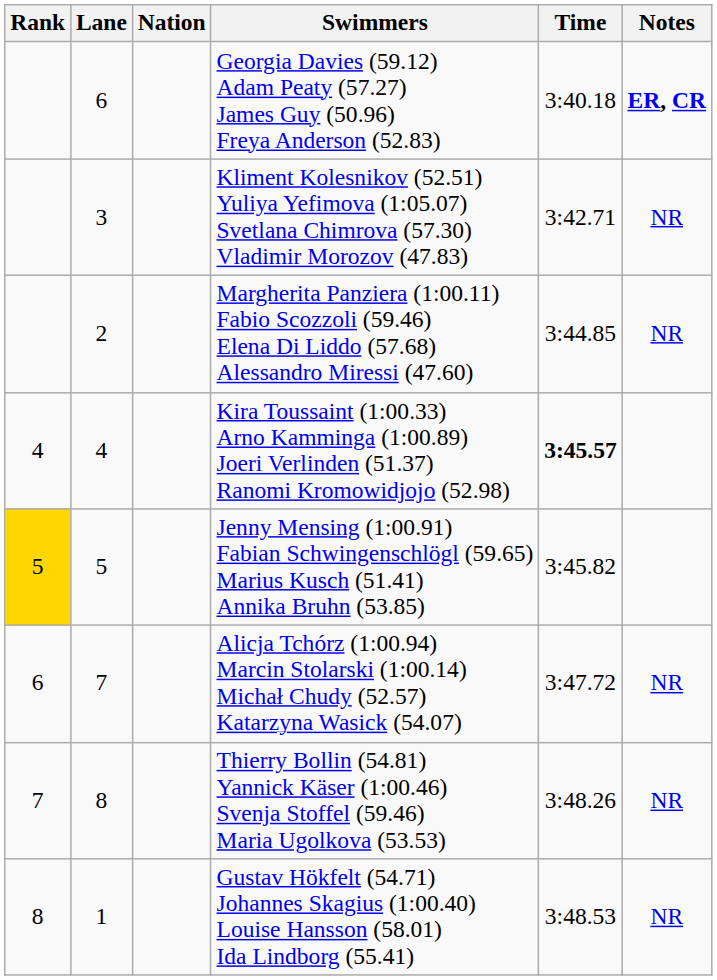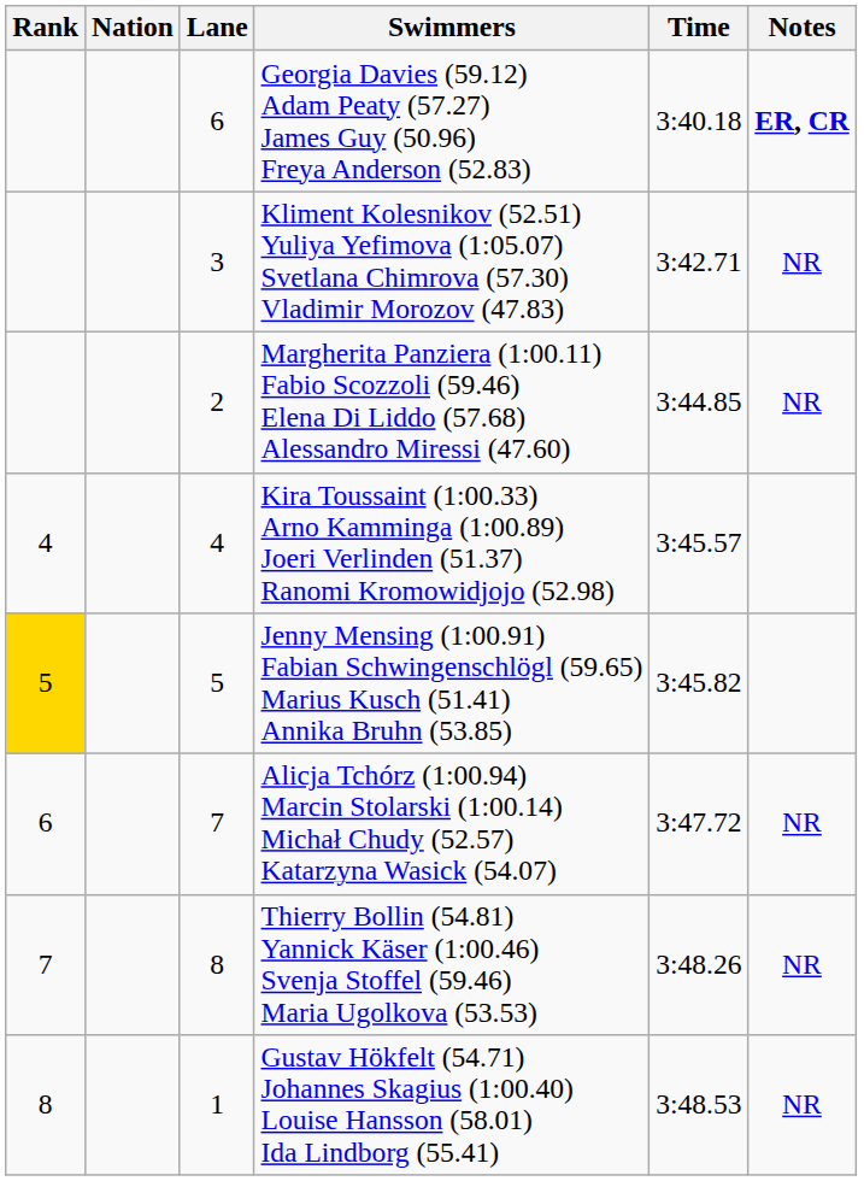columns swapped: Lane <-> Nation
row 5 | Time: bold -> normal
